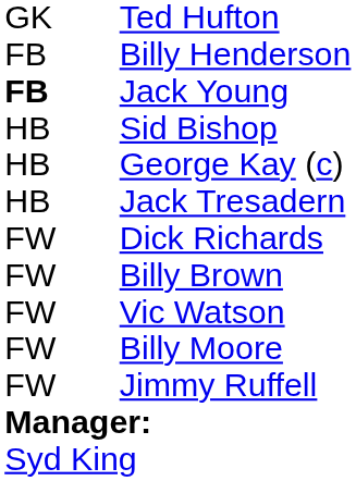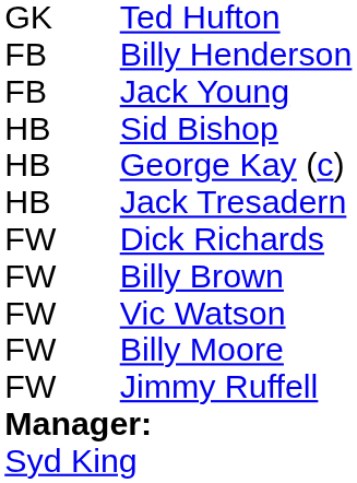Jack Young | column 1: bold -> normal
